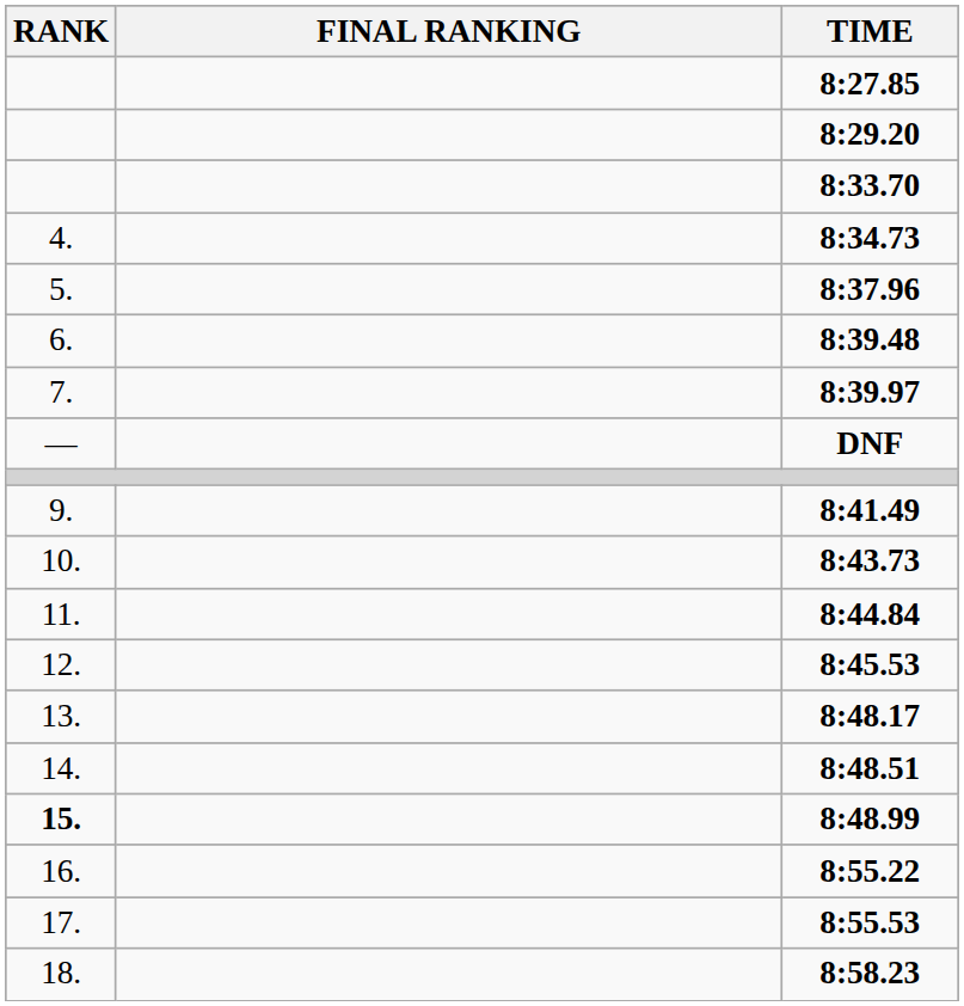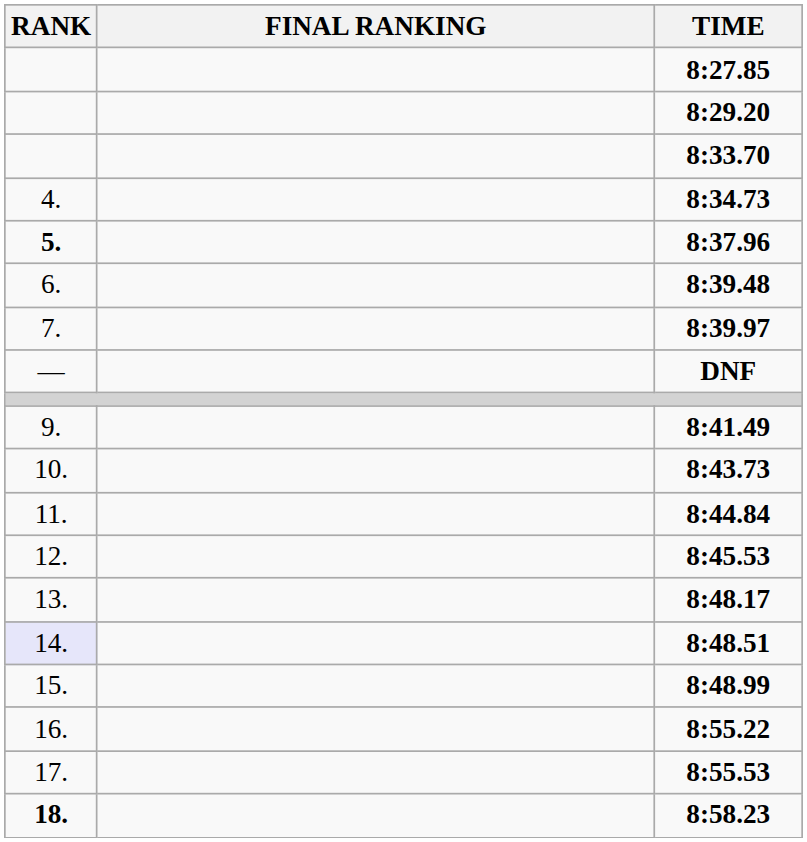8:37.96 | RANK: normal -> bold
8:48.51 | RANK: no background -> lavender background
8:48.99 | RANK: bold -> normal
8:58.23 | RANK: normal -> bold
